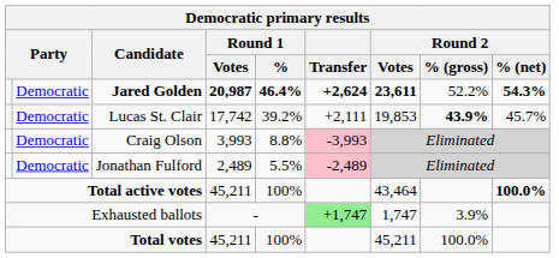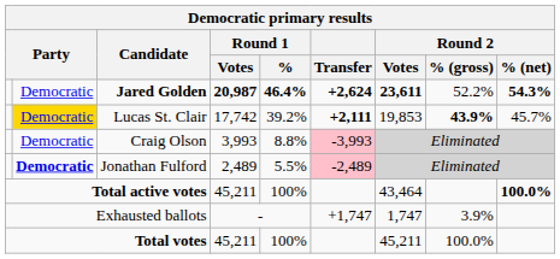Lucas St. Clair | column 2: no background -> gold background
Lucas St. Clair | Transfer: normal -> bold
Jonathan Fulford | column 2: normal -> bold
Exhausted ballots | Transfer: lightgreen background -> no background
